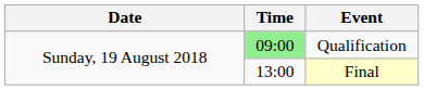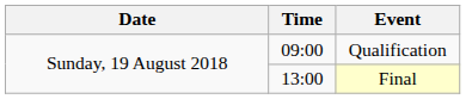Qualification | Time: lightgreen background -> no background
